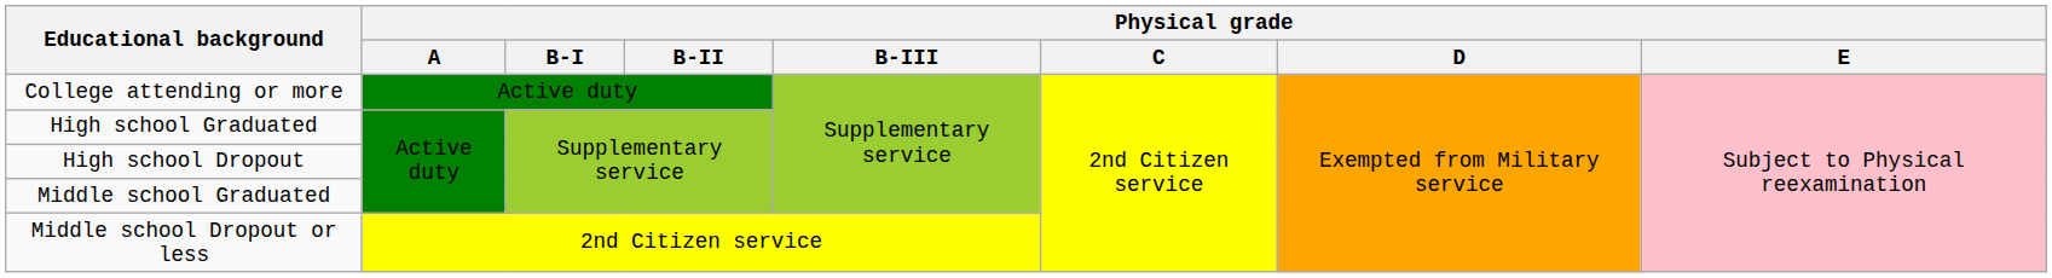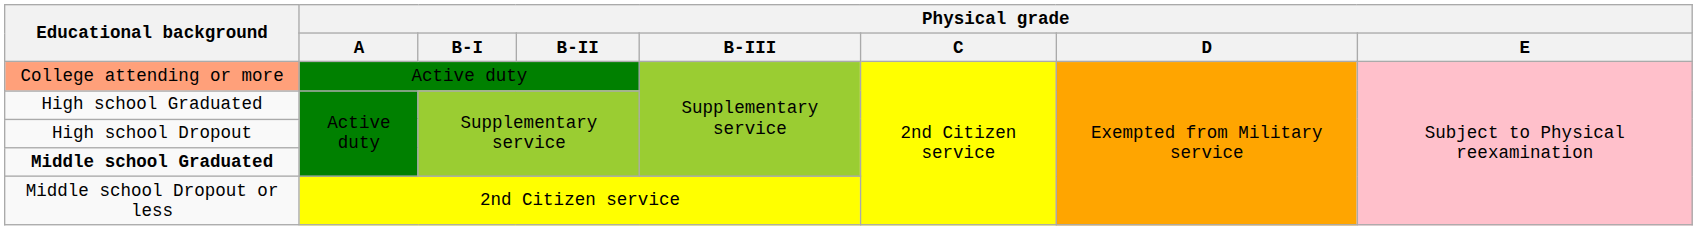College attending or more | Educational background: no background -> lightsalmon background
Middle school Graduated | Educational background: normal -> bold
